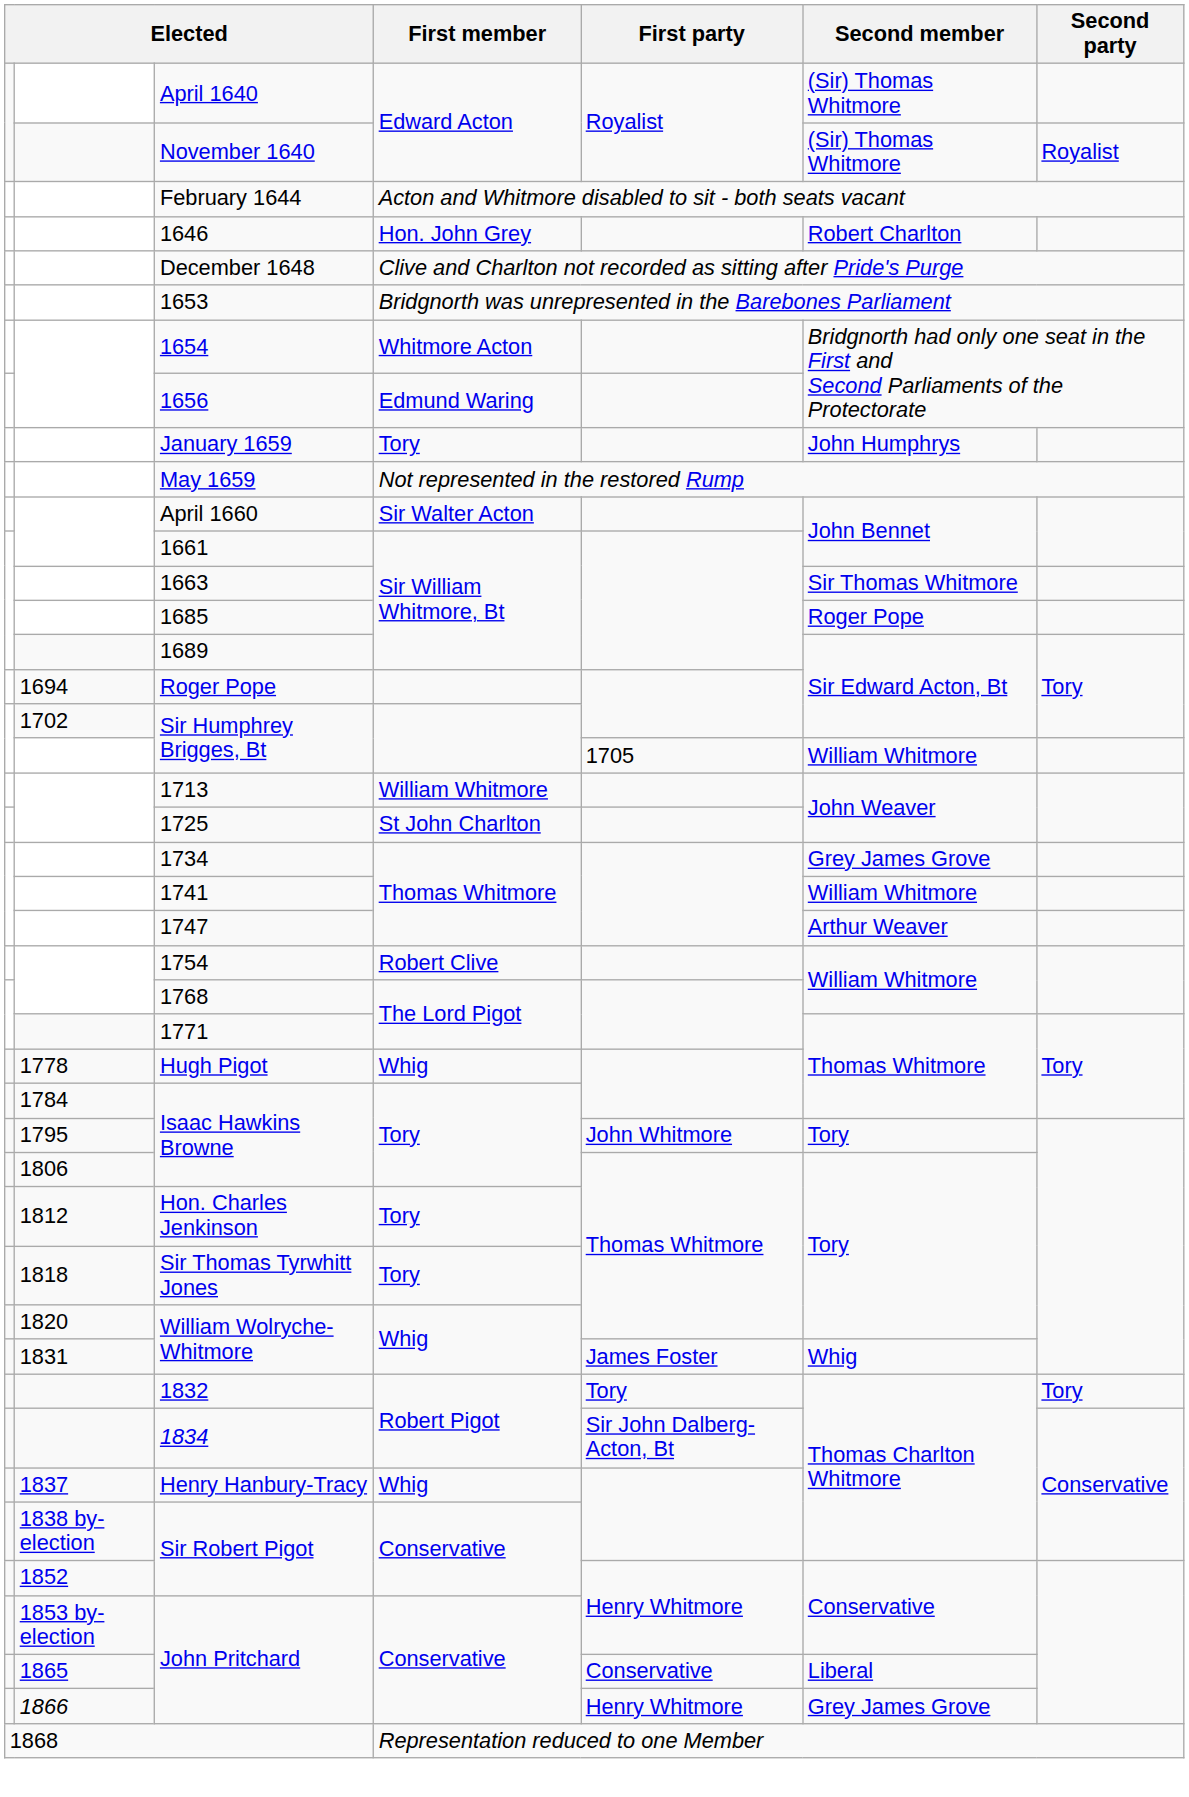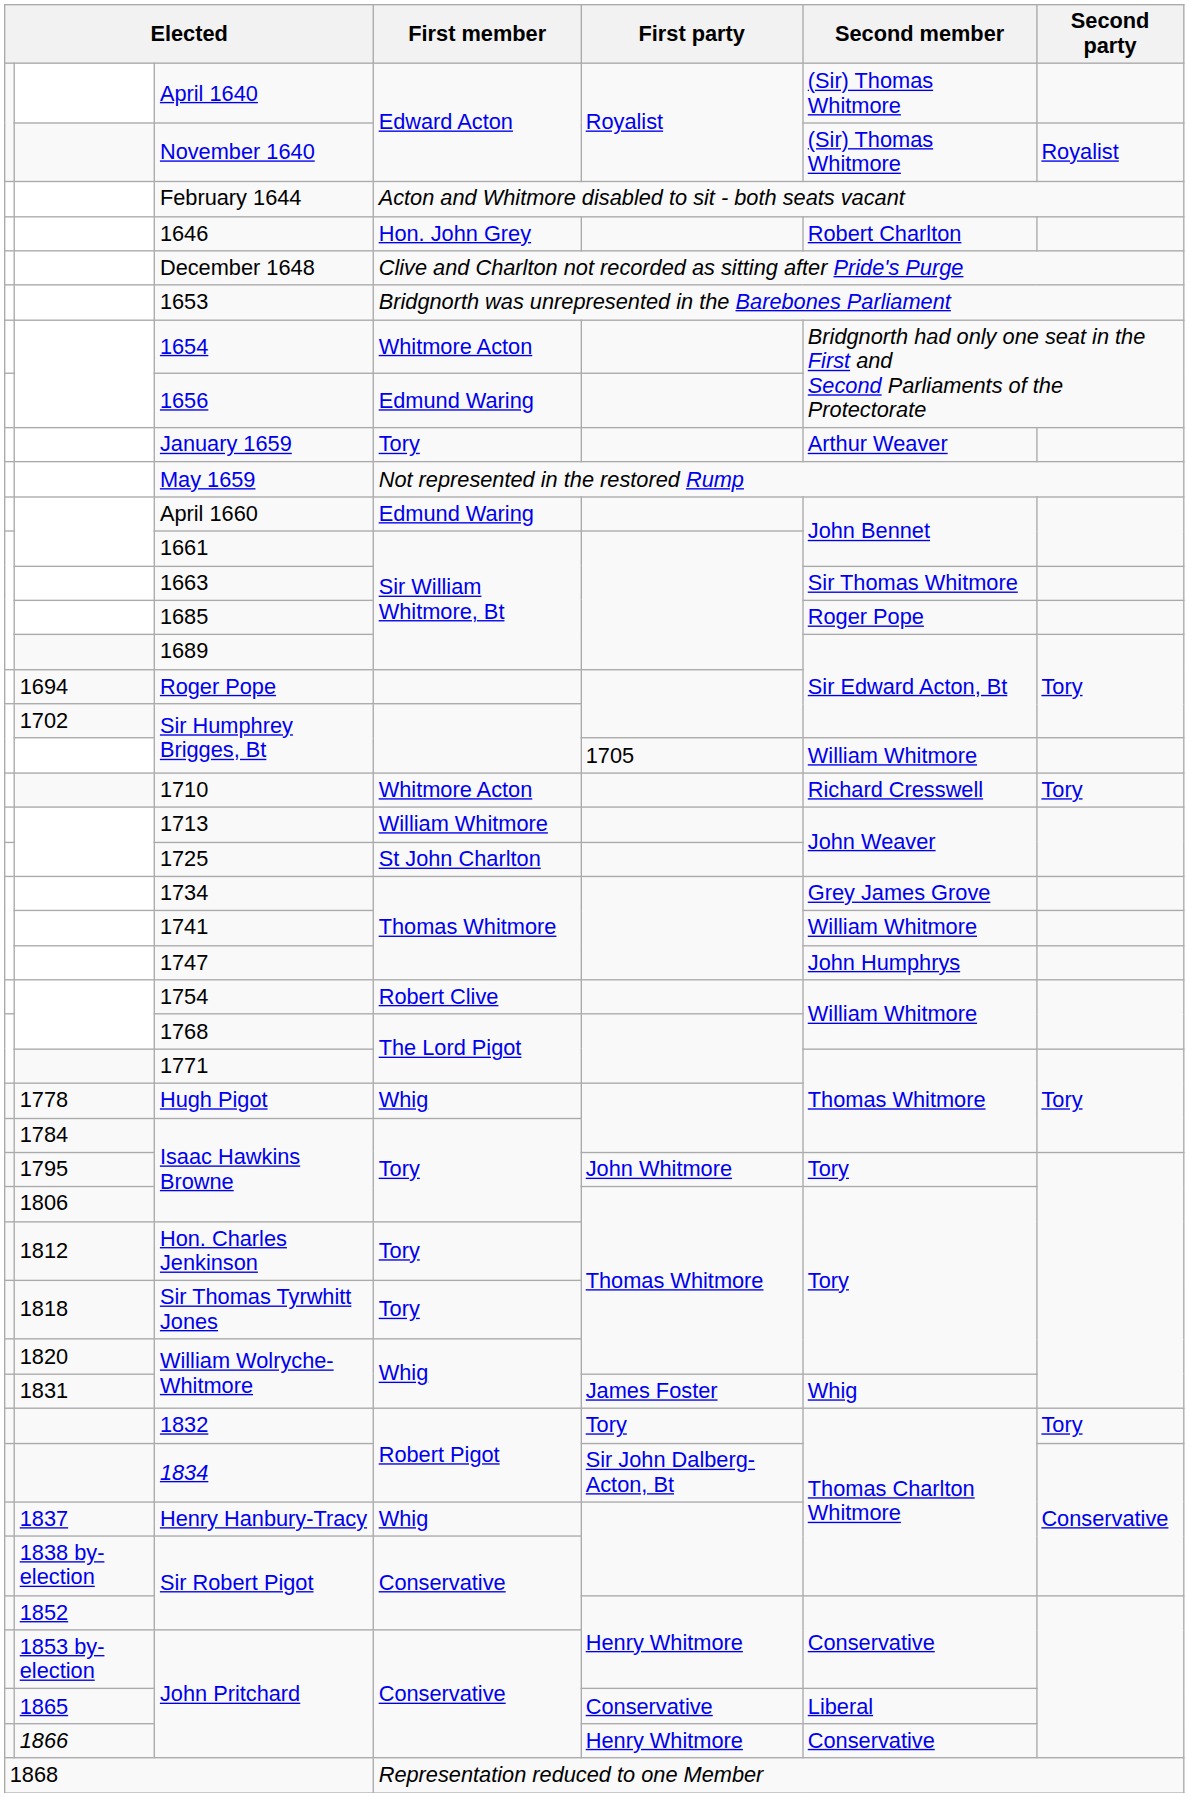January 1659 | Second member: John Humphrys -> Arthur Weaver
April 1660 | First member: Sir Walter Acton -> Edmund Waring
+ row: 1710 | Whitmore Acton | Richard Cresswell | Tory
1747 | Second member: Arthur Weaver -> John Humphrys
1866 / John Pritchard | Second member: Grey James Grove -> Conservative
